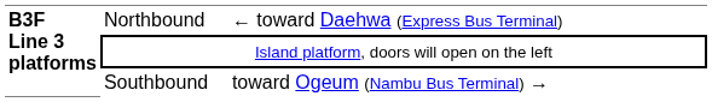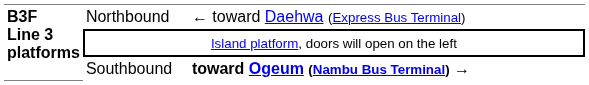Southbound | column 3: normal -> bold
